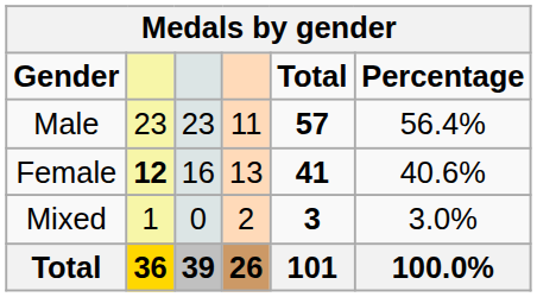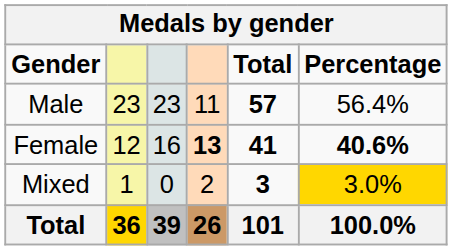Female | column 2: bold -> normal
Female | column 4: normal -> bold
Female | Percentage: normal -> bold
Mixed | Percentage: no background -> gold background
